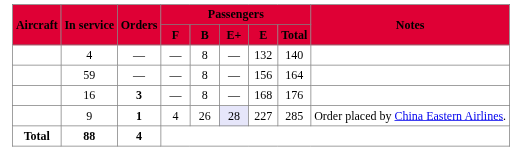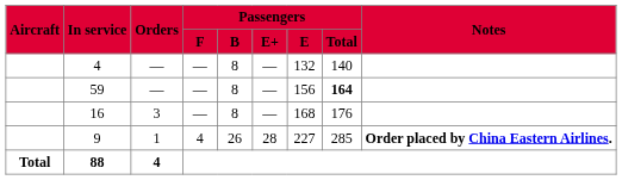59 | Passengers / Total: normal -> bold
16 | Orders: bold -> normal
9 | Orders: bold -> normal
9 | Passengers / E+: lavender background -> no background
9 | Notes: normal -> bold
